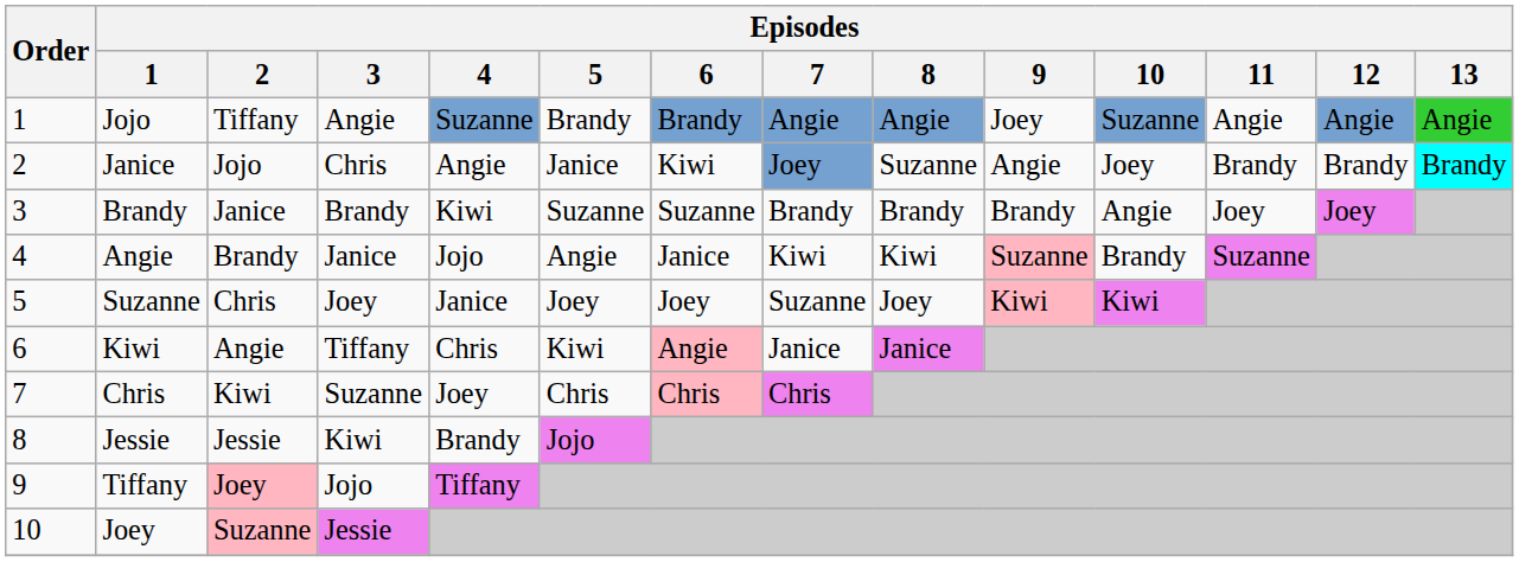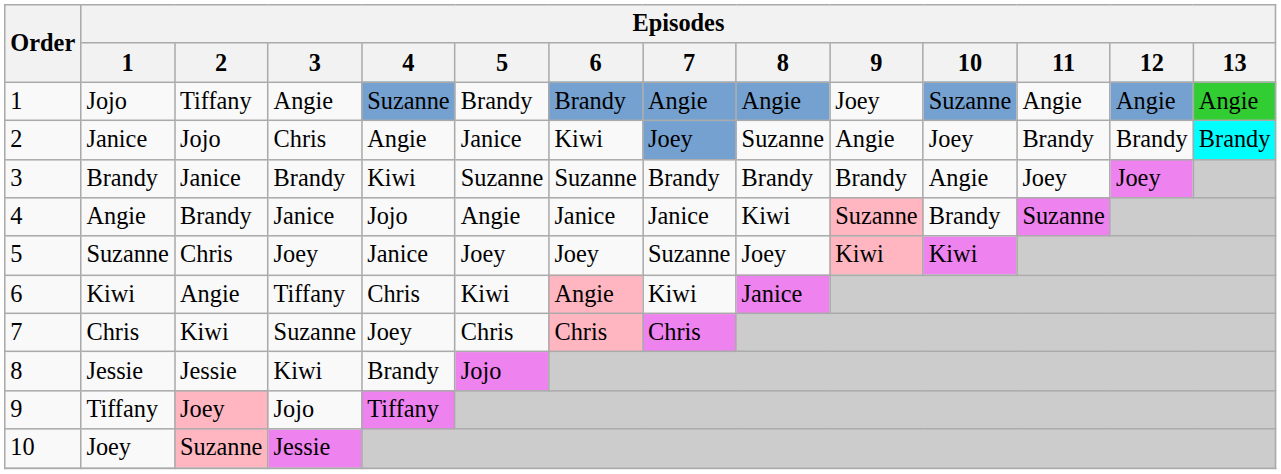row 6 | Episodes / 7: Kiwi -> Janice
row 8 | Episodes / 7: Janice -> Kiwi
